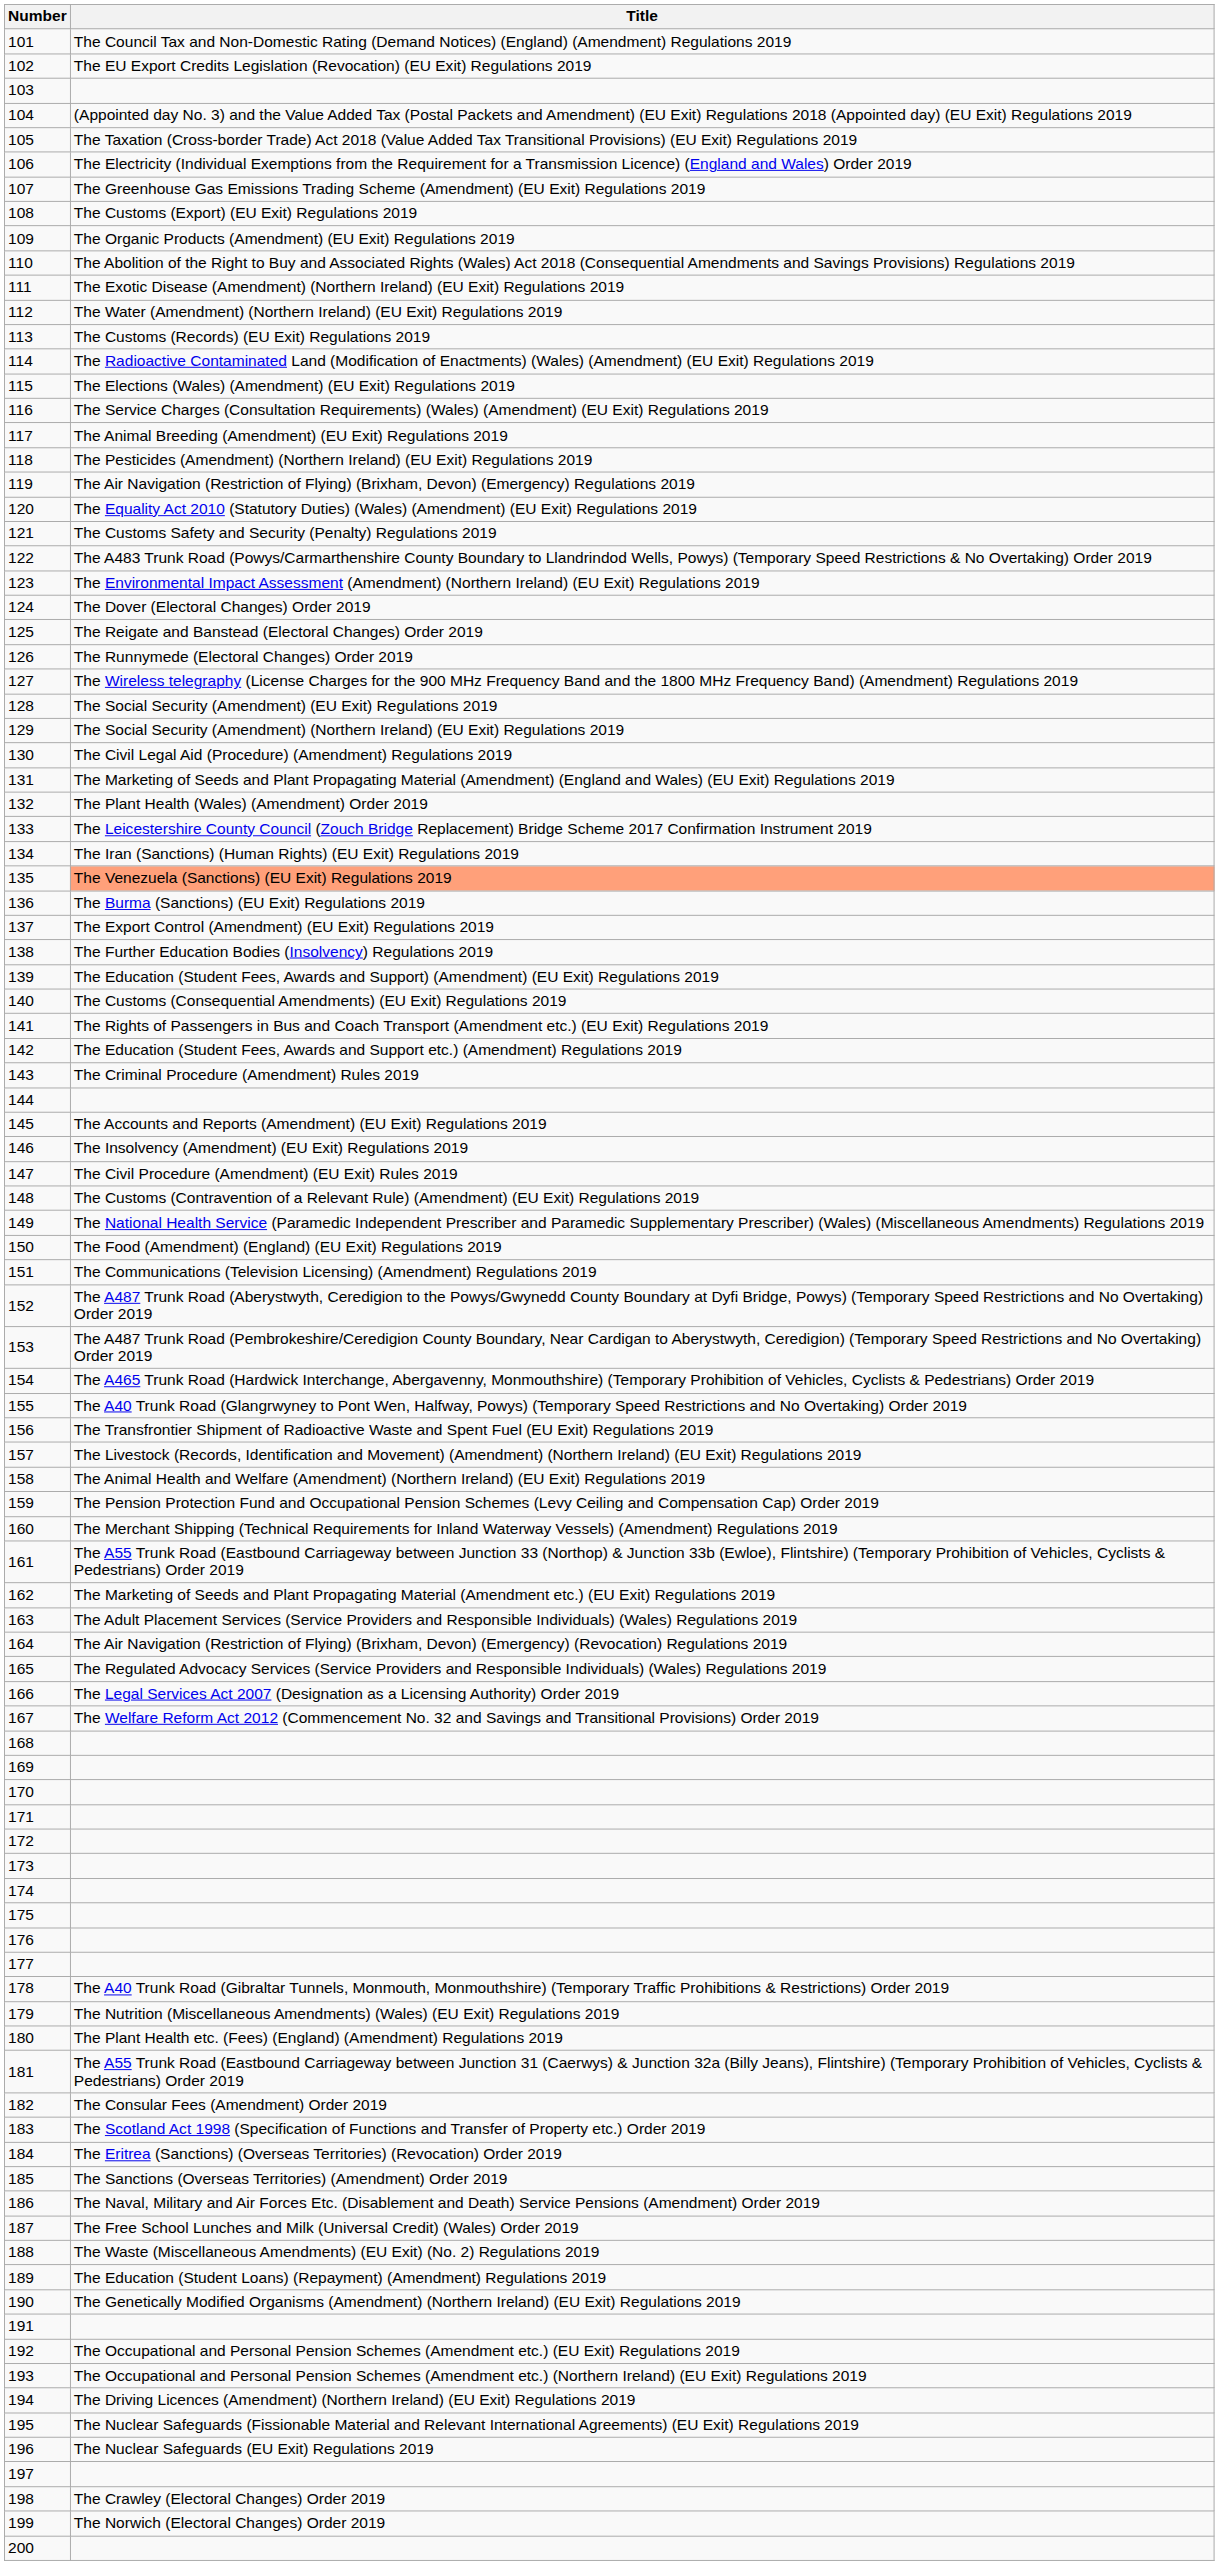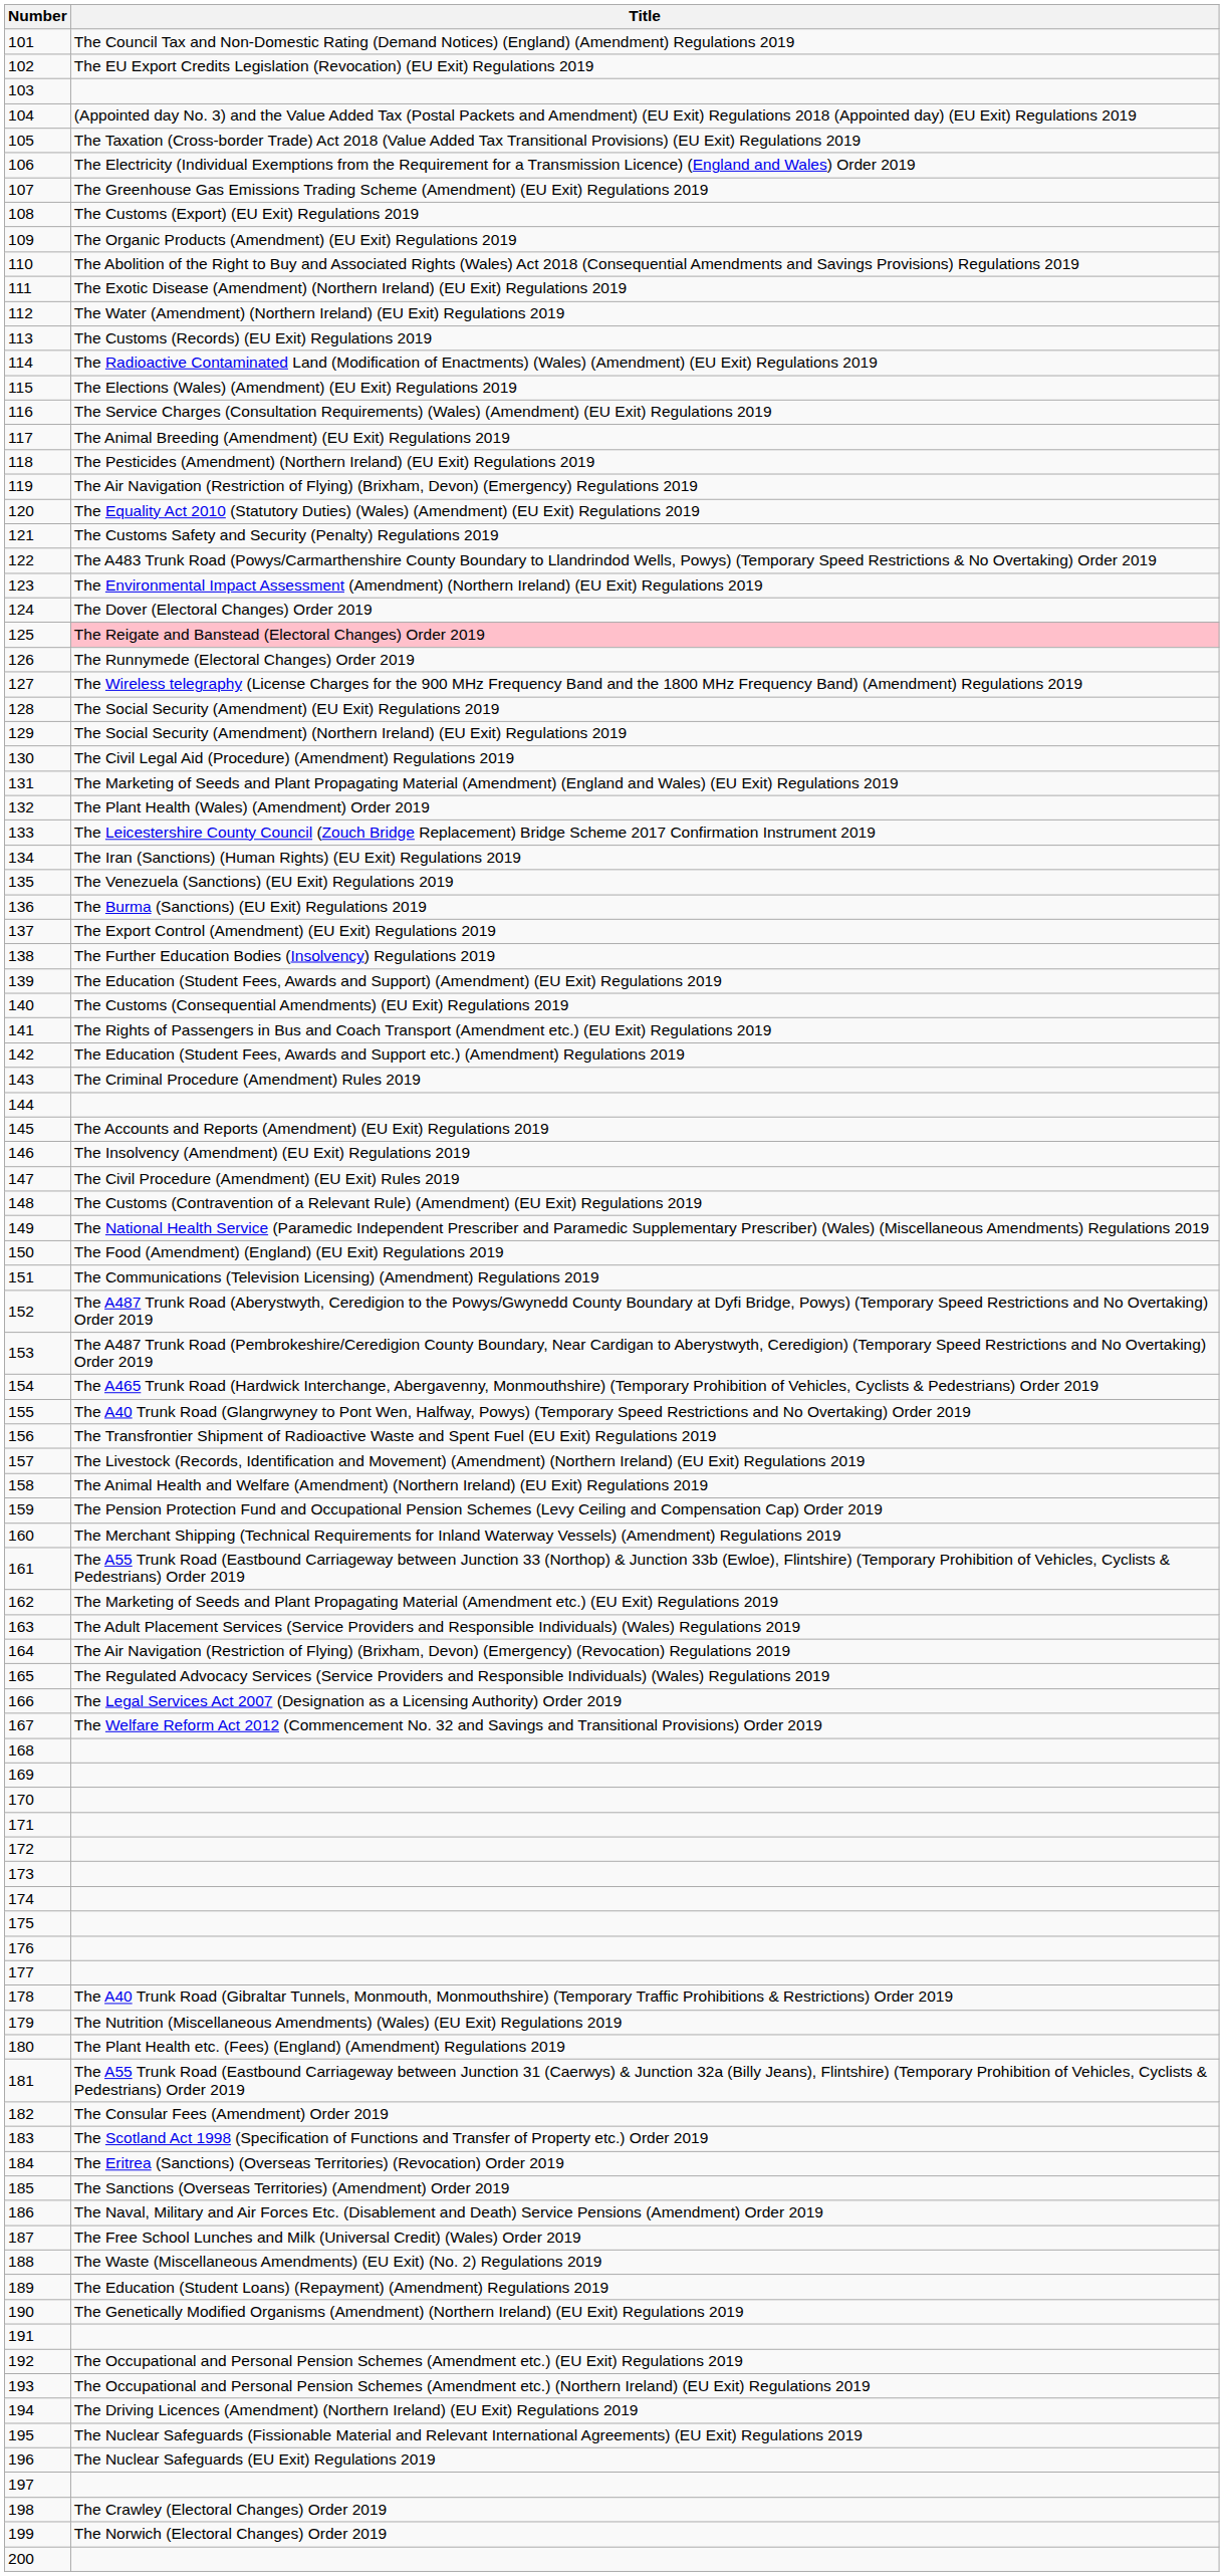125 | Title: no background -> pink background
135 | Title: lightsalmon background -> no background
